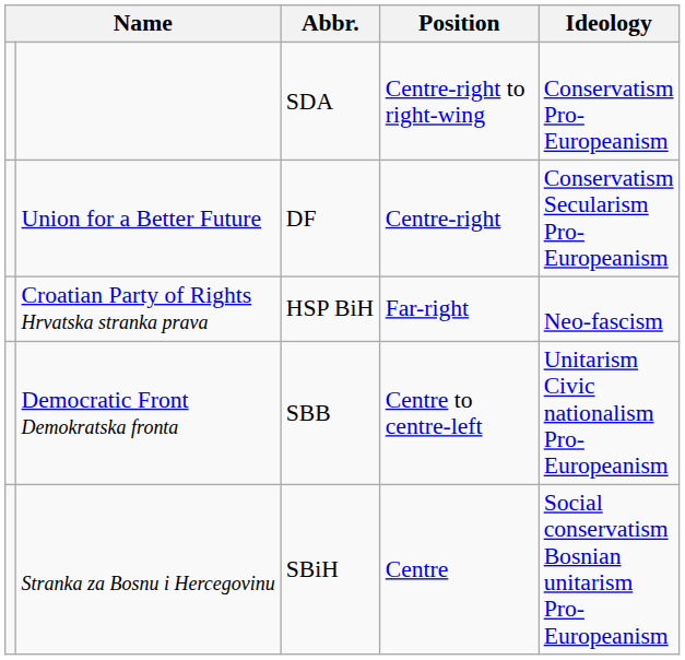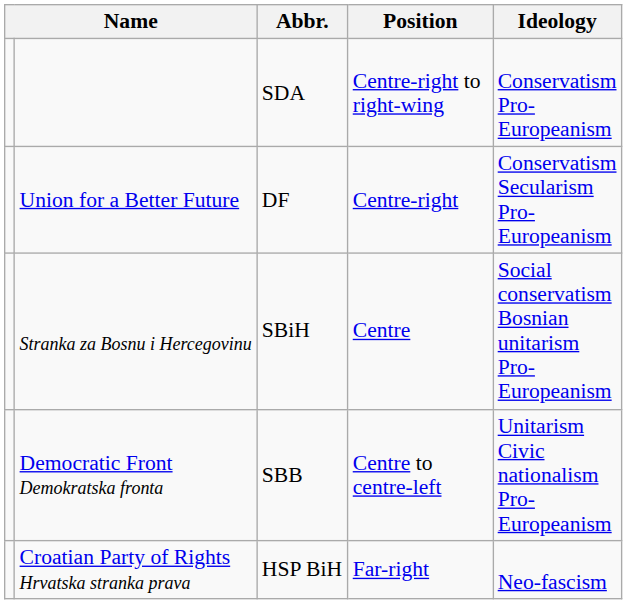rows swapped: Croatian Party of Rights Hrvatska stranka prava <-> Stranka za Bosnu i Hercegovinu
